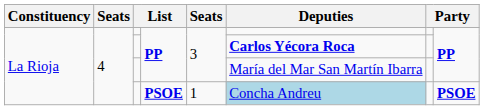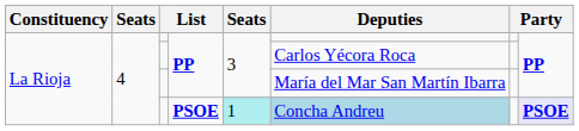row 3 | Deputies: bold -> normal
row 5 | column 5: no background -> paleturquoise background
row 5 | column 8: no background -> lavender background
